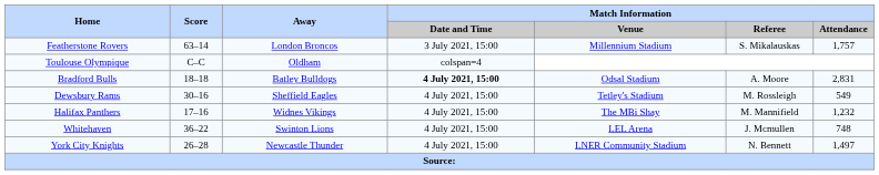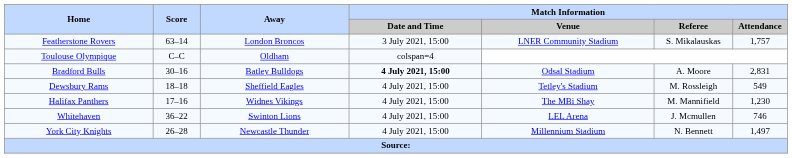Featherstone Rovers | Match Information / Venue: Millennium Stadium -> LNER Community Stadium
Bradford Bulls | Score: 18–18 -> 30–16
Dewsbury Rams | Score: 30–16 -> 18–18
Halifax Panthers | Match Information / Attendance: 1,232 -> 1,230
Whitehaven | Match Information / Attendance: 748 -> 746
York City Knights | Match Information / Venue: LNER Community Stadium -> Millennium Stadium
